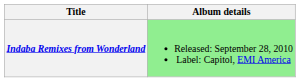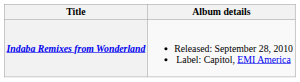Indaba Remixes from Wonderland | Album details: lightgreen background -> no background
